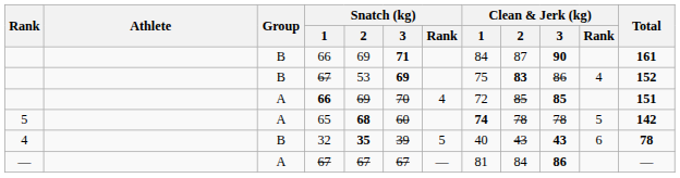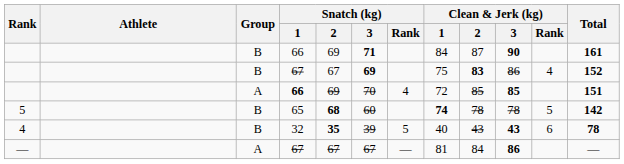row 4 | Snatch (kg) / 2: 53 -> 67
row 6 | Group: A -> B
